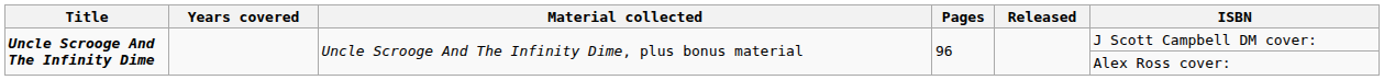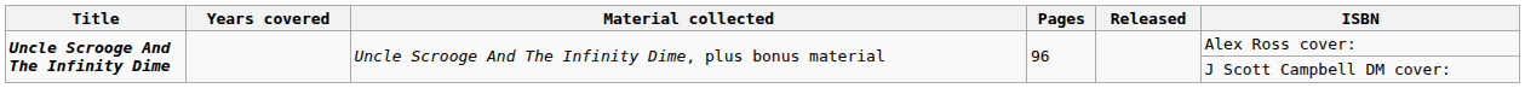row 2 | ISBN: J Scott Campbell DM cover: -> Alex Ross cover:
row 3 | ISBN: Alex Ross cover: -> J Scott Campbell DM cover:
